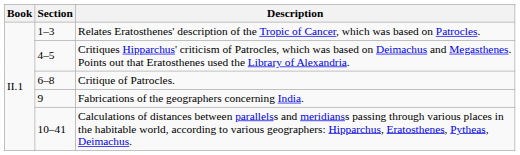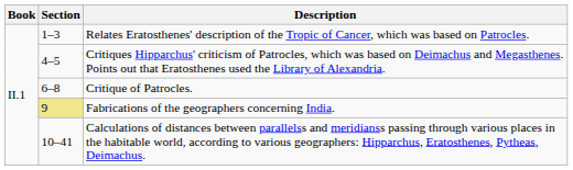Fabrications of the geographers concerning India. | Section: no background -> khaki background
